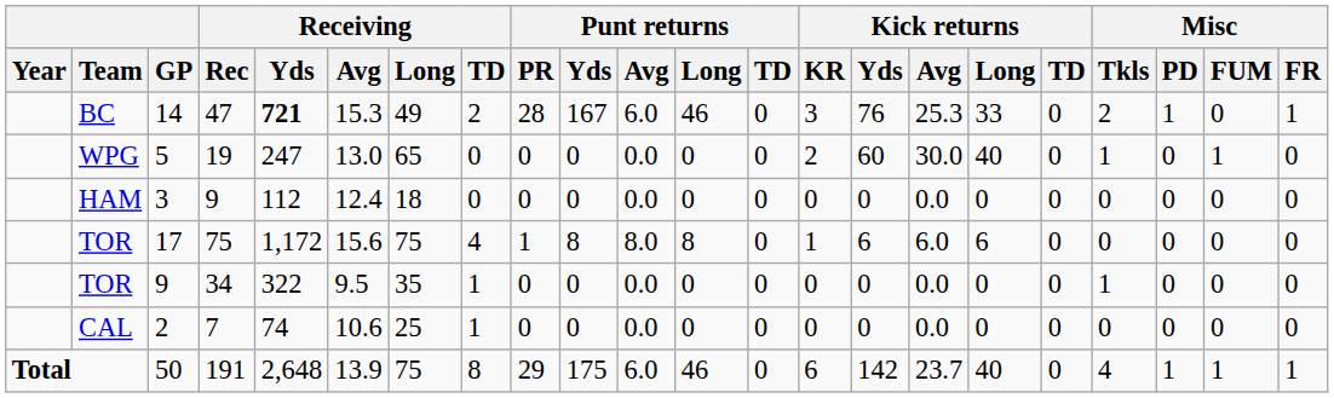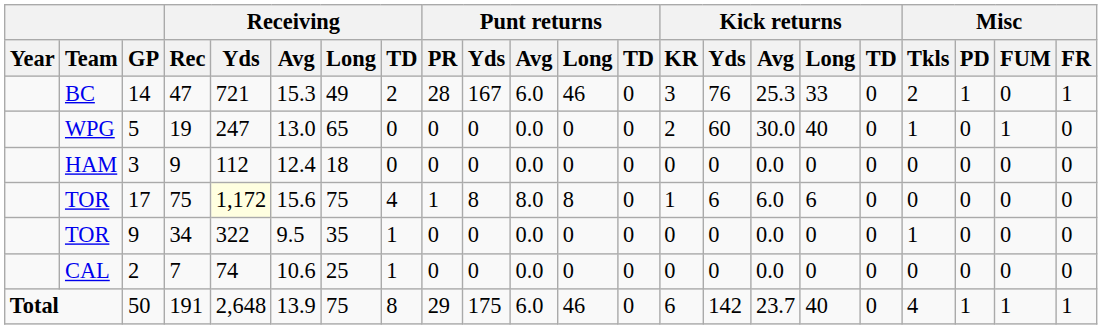14 | Receiving / Yds: bold -> normal
17 | Receiving / Yds: no background -> lightyellow background
